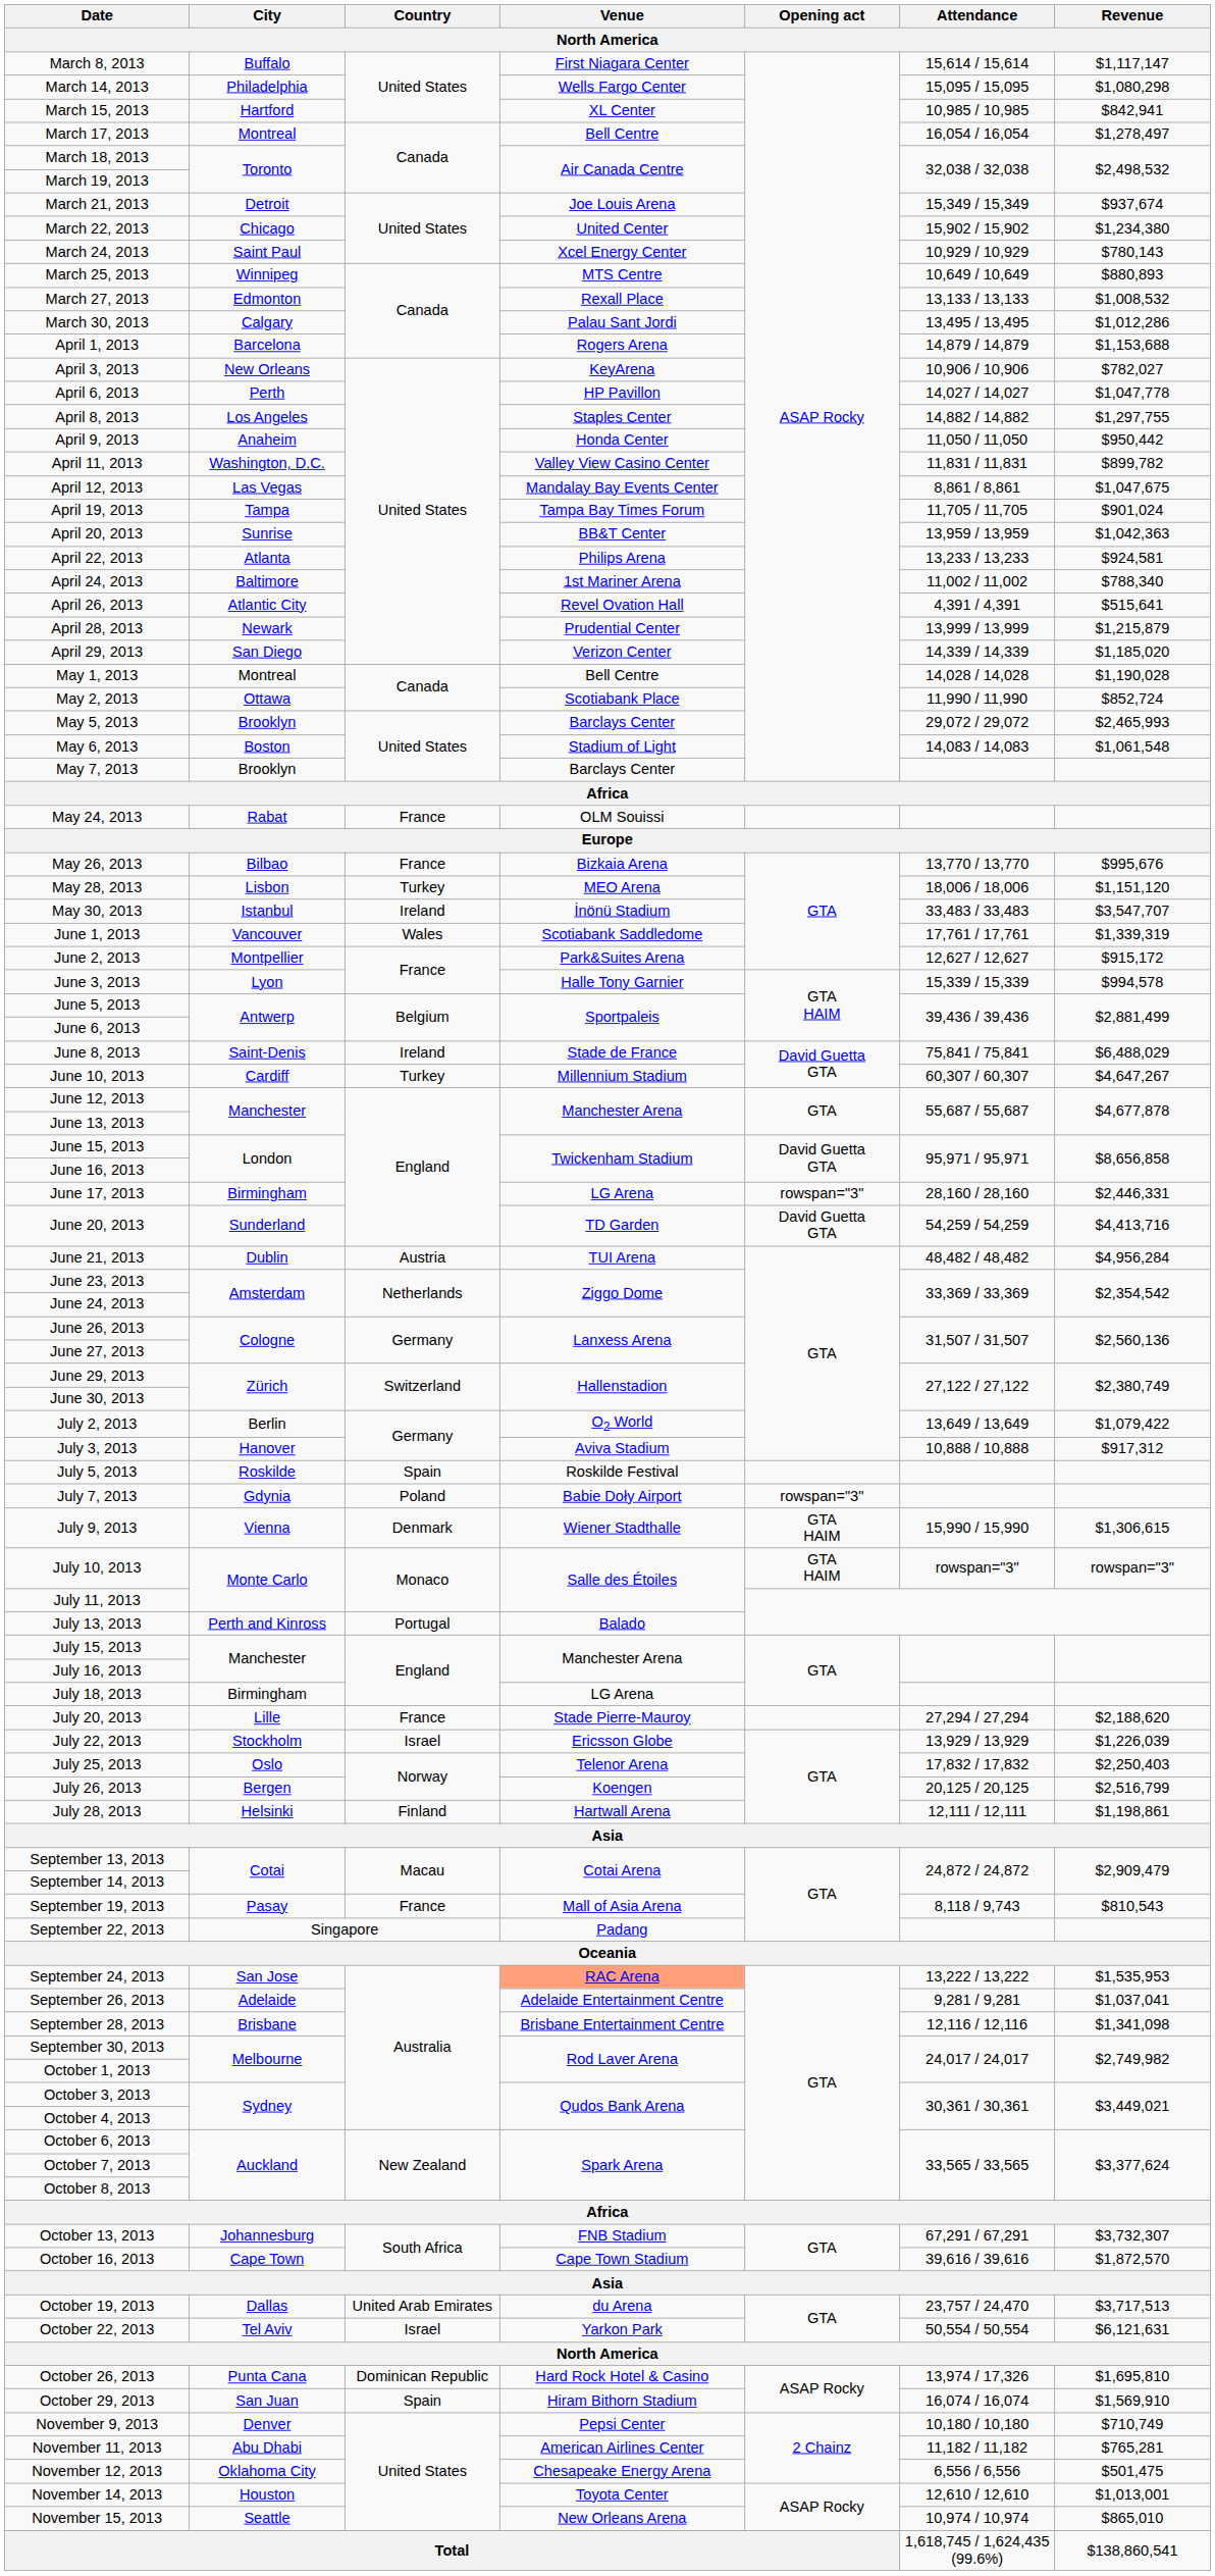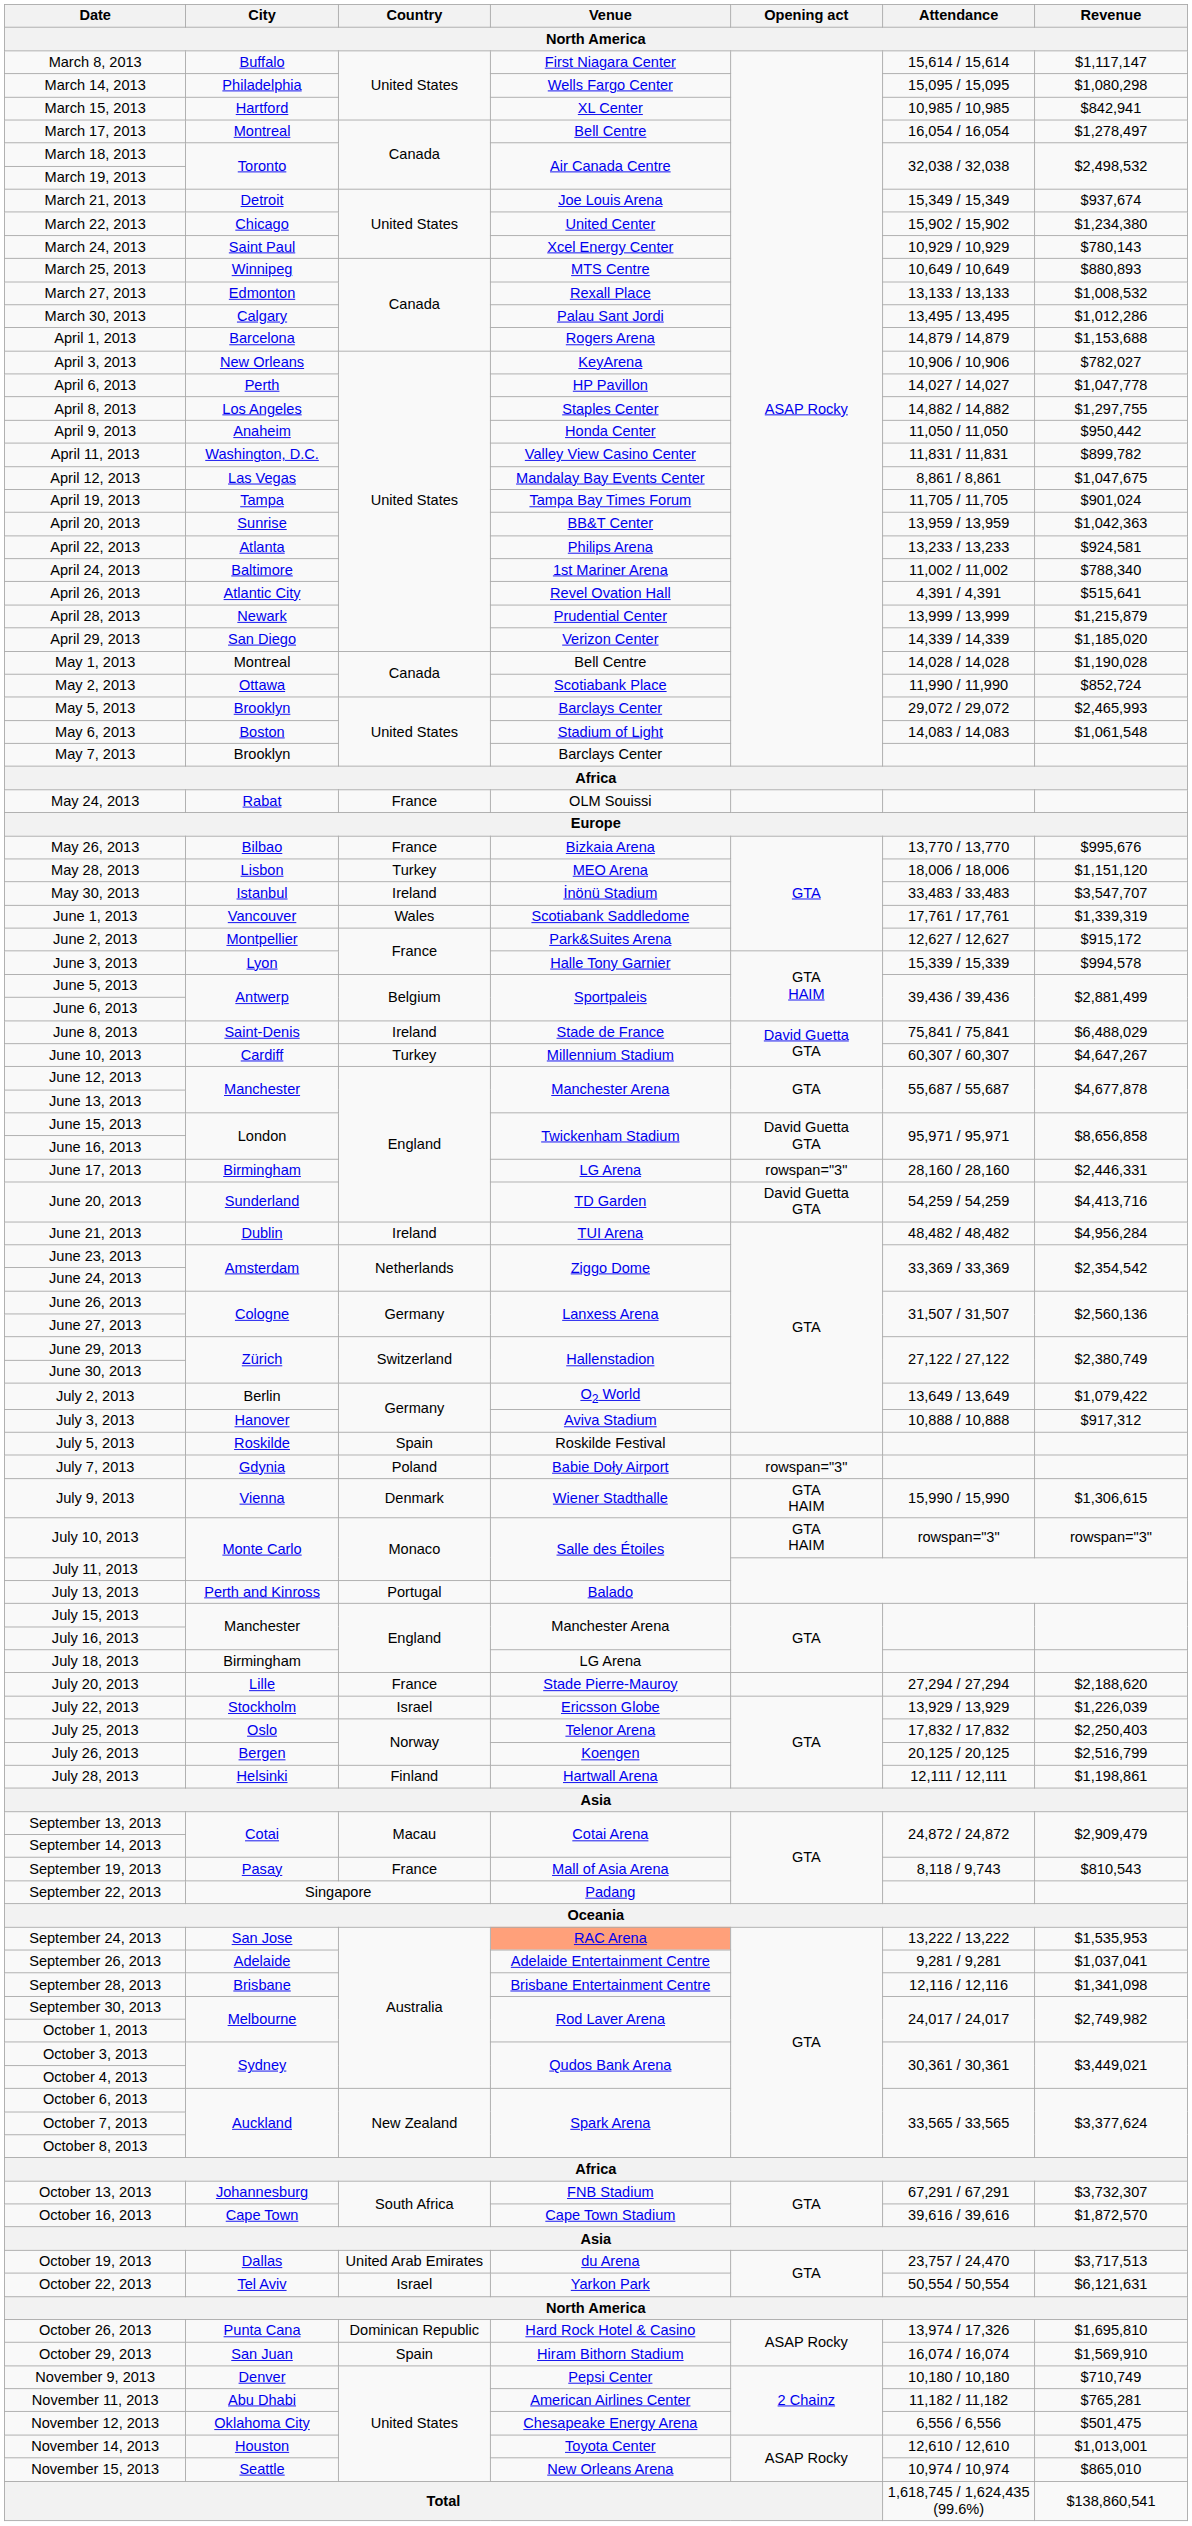June 21, 2013 | Country: Austria -> Ireland
